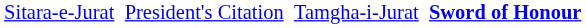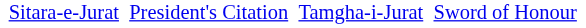Sitara-e-Jurat | column 4: bold -> normal
